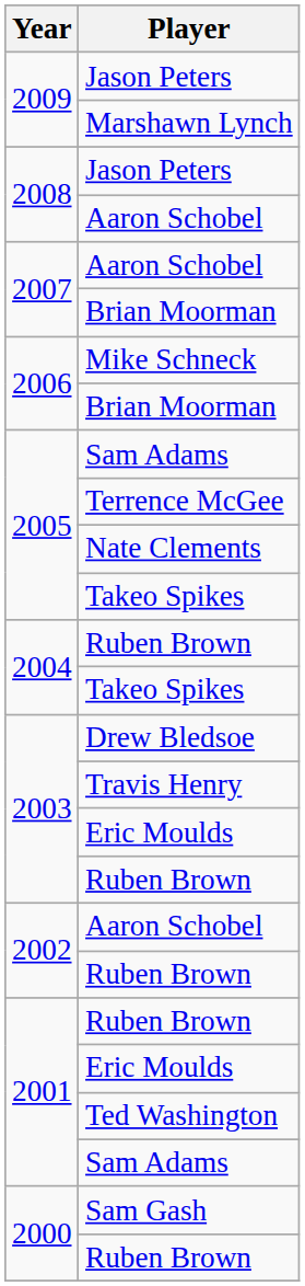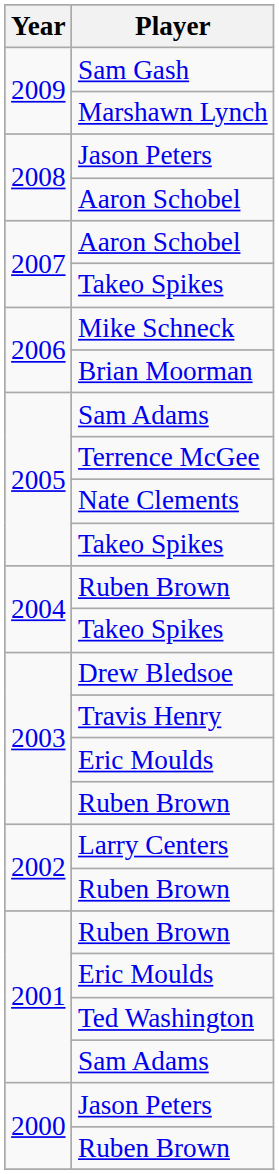row 2 | Player: Jason Peters -> Sam Gash
row 7 | Player: Brian Moorman -> Takeo Spikes
row 20 | Player: Aaron Schobel -> Larry Centers
row 26 | Player: Sam Gash -> Jason Peters
